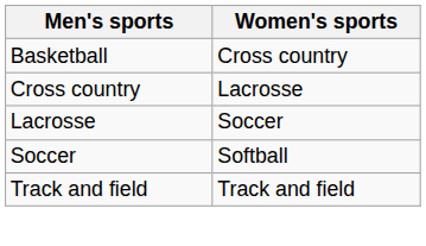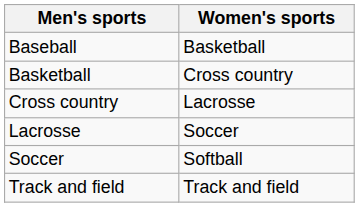+ row: Baseball | Basketball
